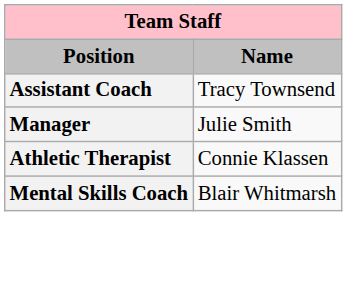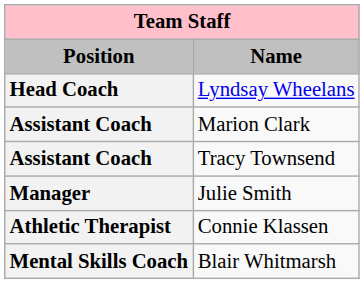+ row: Head Coach | Lyndsay Wheelans
+ row: Assistant Coach | Marion Clark
